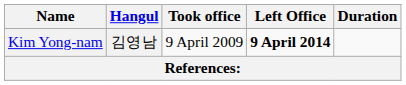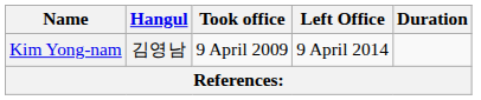Kim Yong-nam | Left Office: bold -> normal
